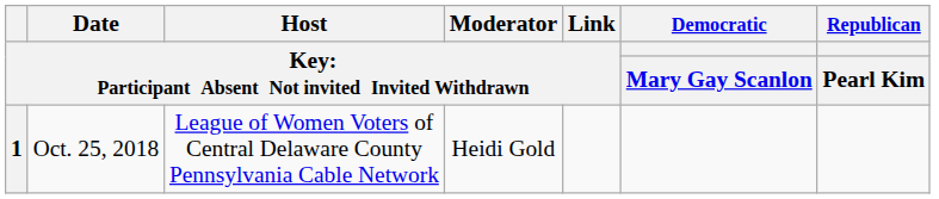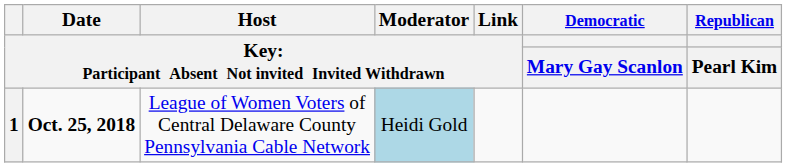1 | column 2: normal -> bold
1 | column 4: no background -> lightblue background
